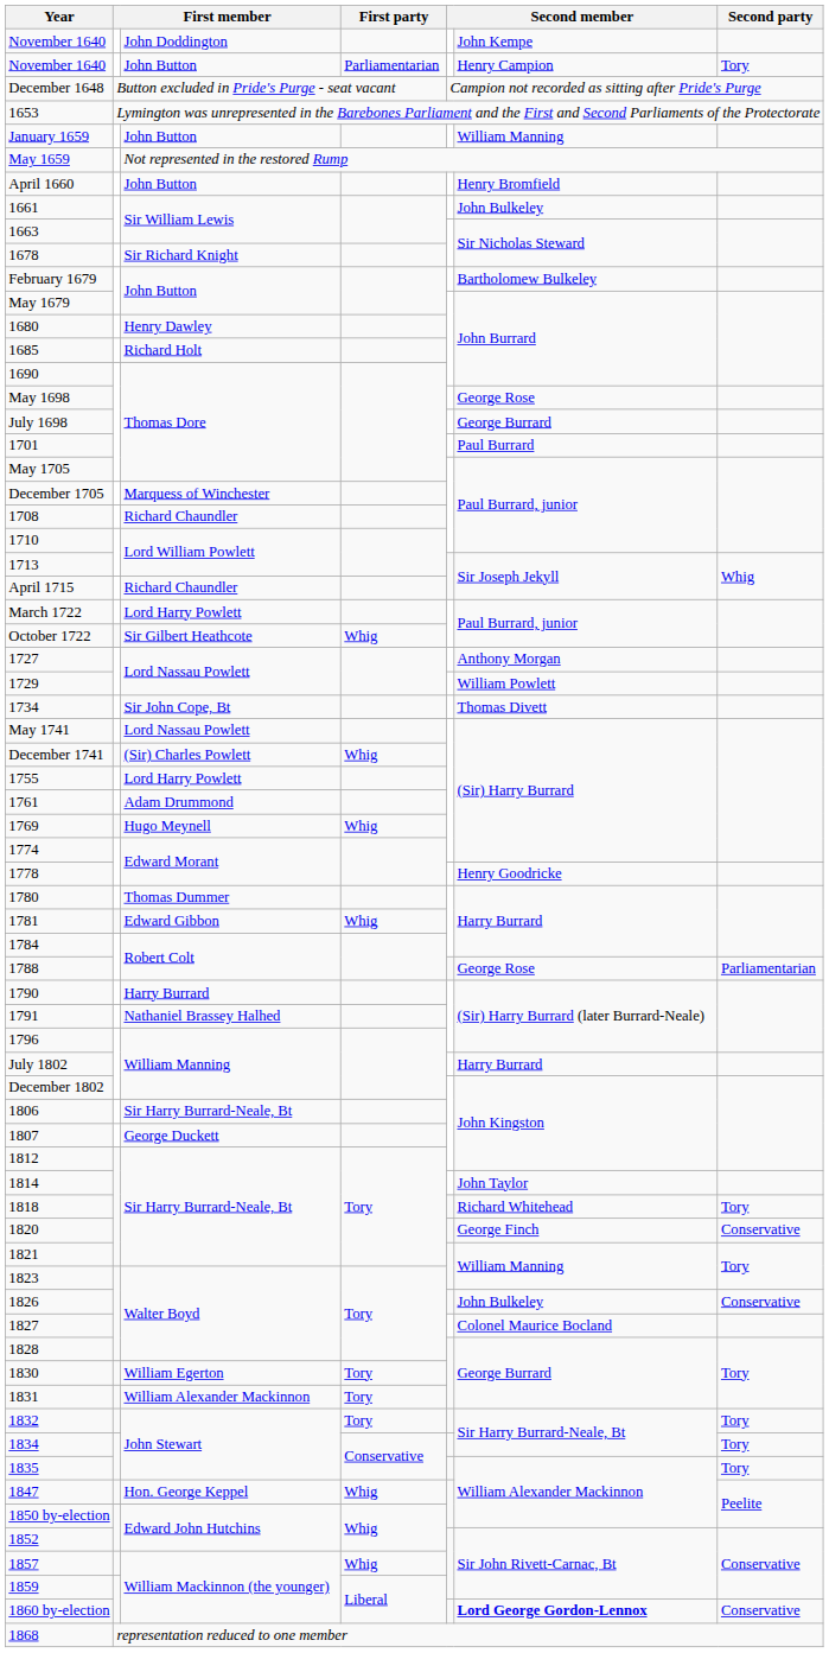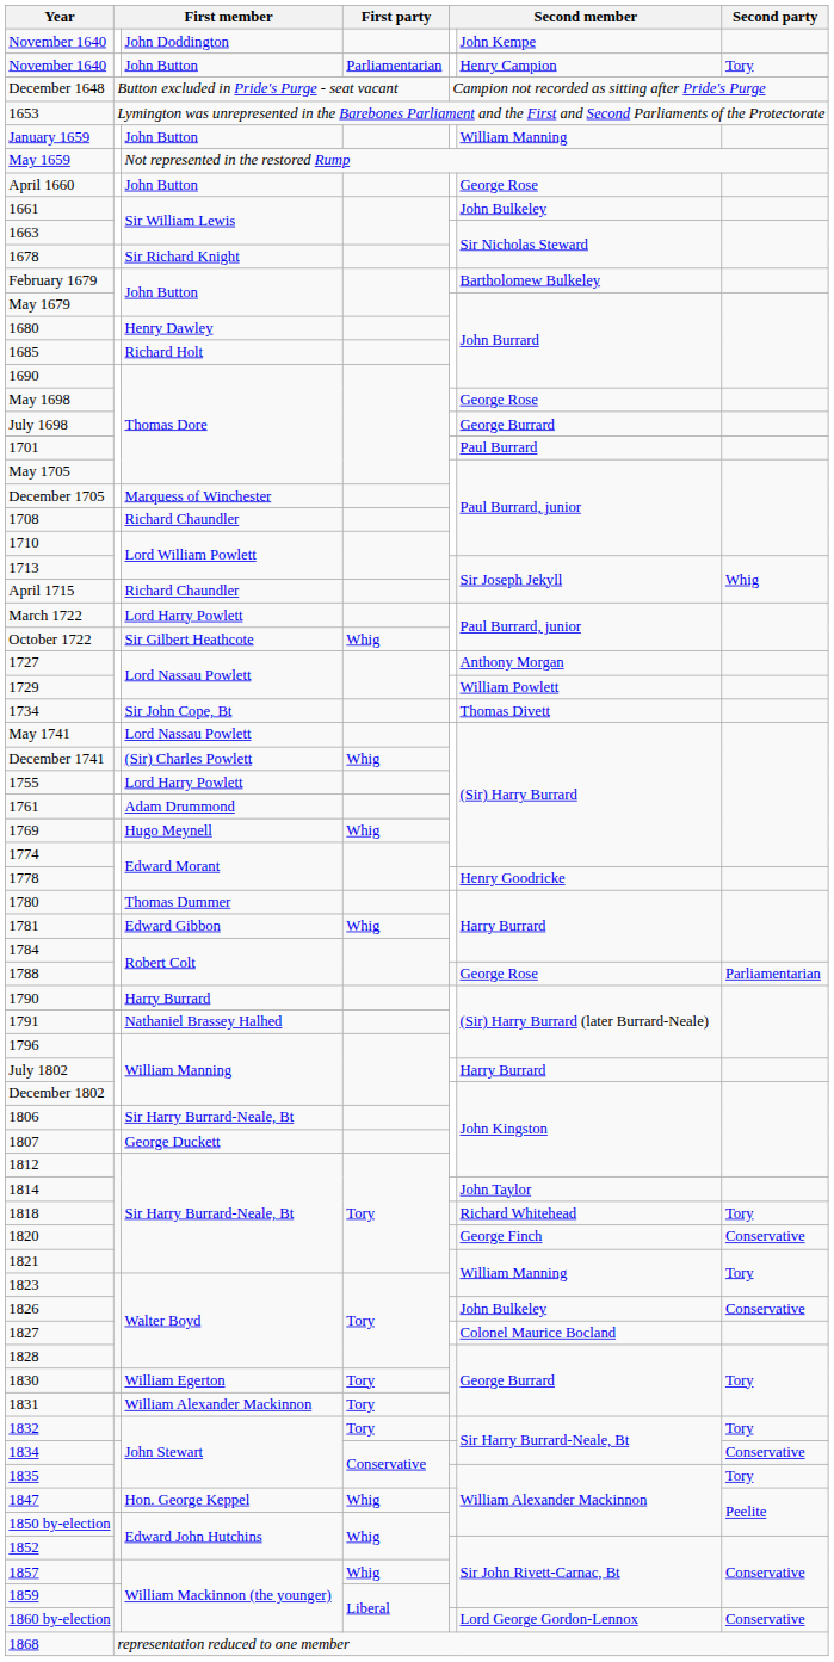April 1660 | column 6: Henry Bromfield -> George Rose
1834 | Second party: Tory -> Conservative
1860 by-election | column 6: bold -> normal
